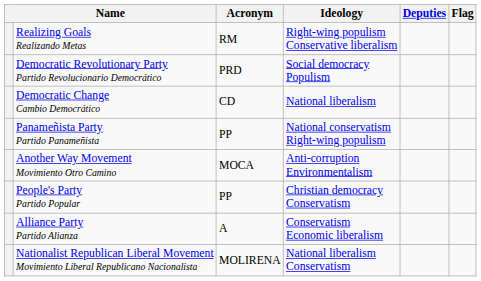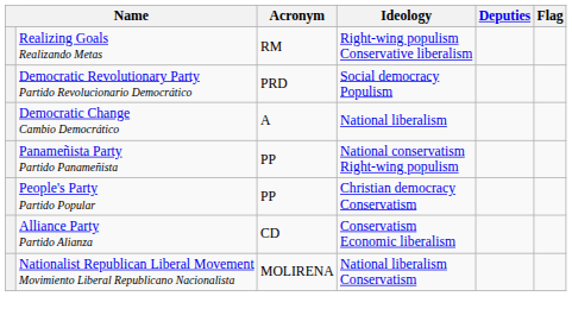Democratic Change Cambio Democrático | Acronym: CD -> A
- row: Another Way Movement Movimiento Otro Camino | MOCA | Anti-corruption Environmentalism
Alliance Party Partido Alianza | Acronym: A -> CD
